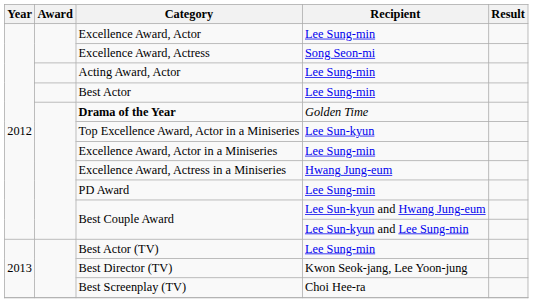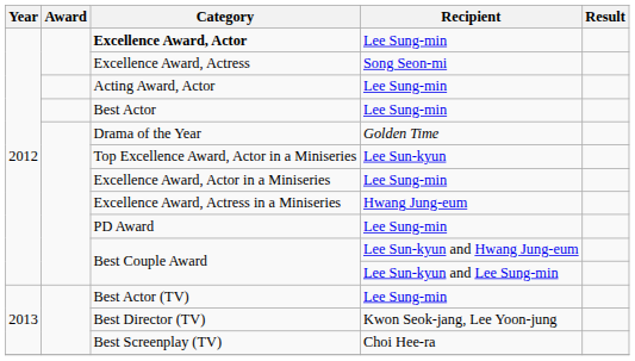Excellence Award, Actor | Category: normal -> bold
Drama of the Year | Category: bold -> normal
